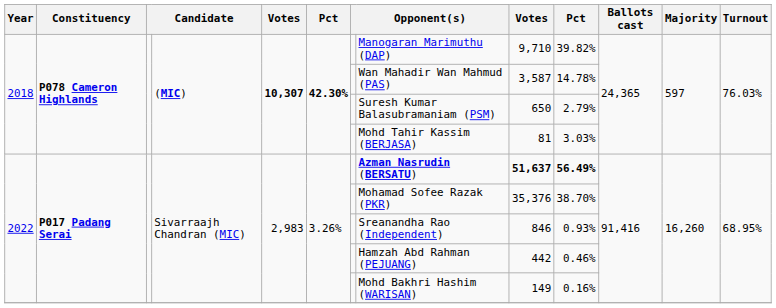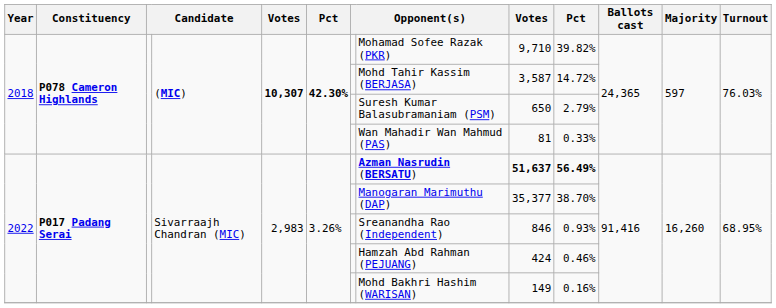row 2 | column 8: Manogaran Marimuthu (DAP) -> Mohamad Sofee Razak (PKR)
row 3 | column 8: Wan Mahadir Wan Mahmud (PAS) -> Mohd Tahir Kassim (BERJASA)
row 3 | column 10: 14.78% -> 14.72%
row 5 | column 8: Mohd Tahir Kassim (BERJASA) -> Wan Mahadir Wan Mahmud (PAS)
row 5 | column 10: 3.03% -> 0.33%
row 7 | column 8: Mohamad Sofee Razak (PKR) -> Manogaran Marimuthu (DAP)
row 7 | column 9: 35,376 -> 35,377
row 9 | column 9: 442 -> 424
